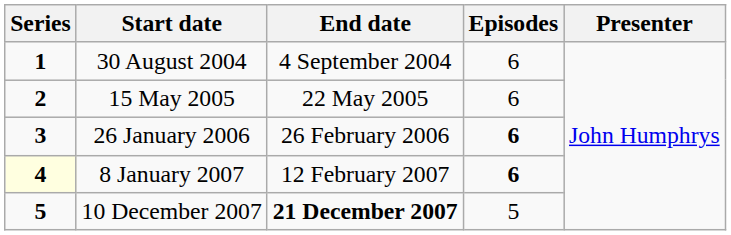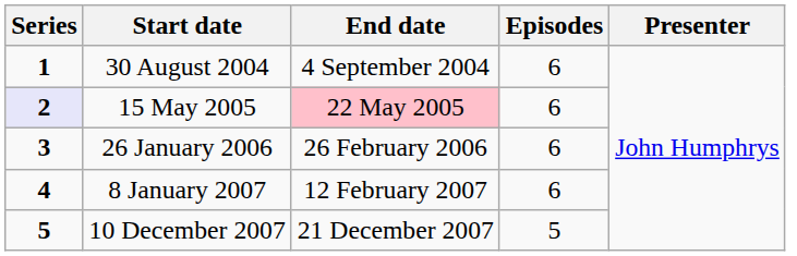15 May 2005 | Series: no background -> lavender background
15 May 2005 | End date: no background -> pink background
26 January 2006 | Episodes: bold -> normal
8 January 2007 | Series: lightyellow background -> no background
8 January 2007 | Episodes: bold -> normal
10 December 2007 | End date: bold -> normal
